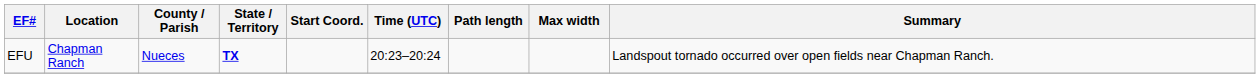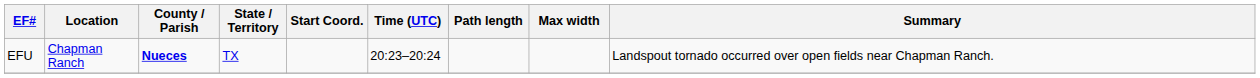EFU | County / Parish: normal -> bold
EFU | State / Territory: bold -> normal
